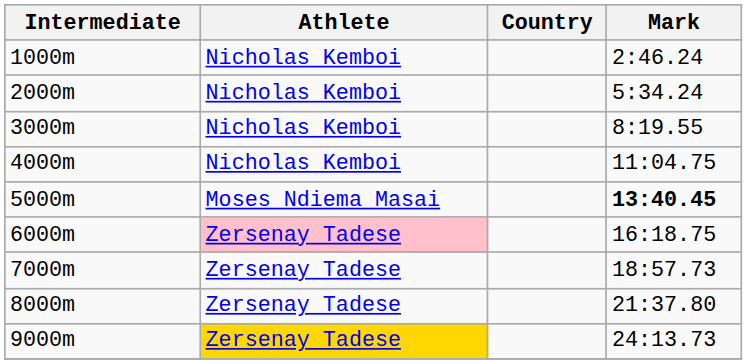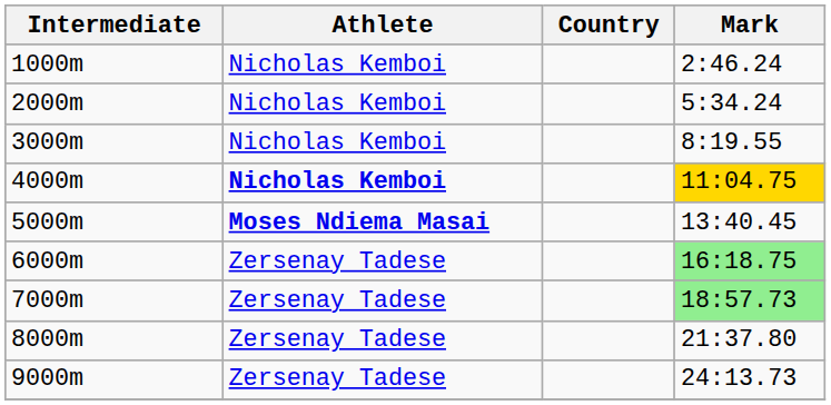4000m | Athlete: normal -> bold
4000m | Mark: no background -> gold background
5000m | Athlete: normal -> bold
5000m | Mark: bold -> normal
6000m | Athlete: pink background -> no background
6000m | Mark: no background -> lightgreen background
7000m | Mark: no background -> lightgreen background
9000m | Athlete: gold background -> no background
